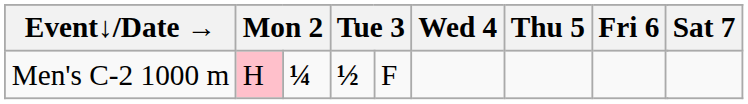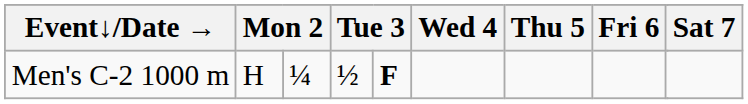Men's C-2 1000 m | column 2: pink background -> no background
Men's C-2 1000 m | column 3: bold -> normal
Men's C-2 1000 m | column 4: bold -> normal
Men's C-2 1000 m | column 5: normal -> bold
